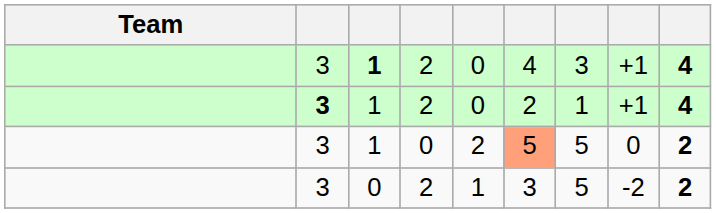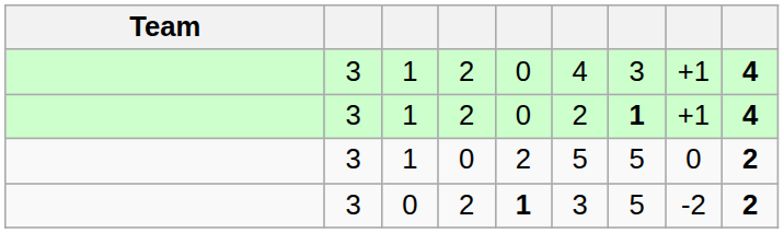row 2 | column 3: bold -> normal
row 3 | column 2: bold -> normal
row 3 | column 7: normal -> bold
row 4 | column 6: lightsalmon background -> no background
row 5 | column 5: normal -> bold
